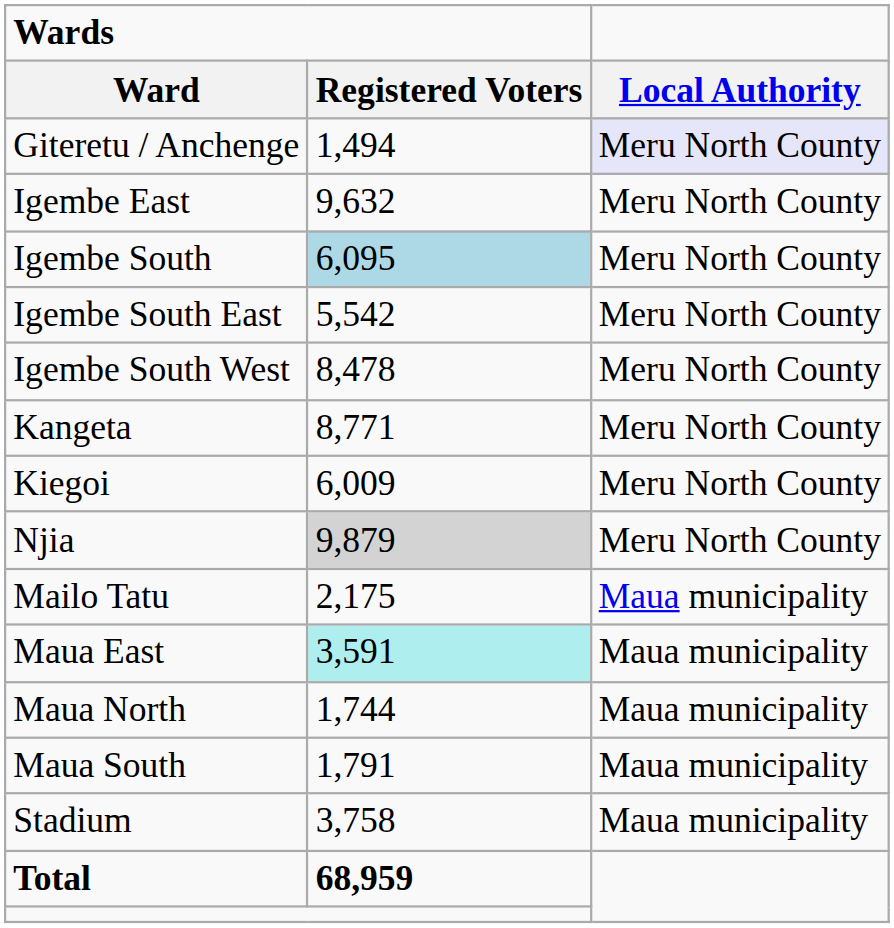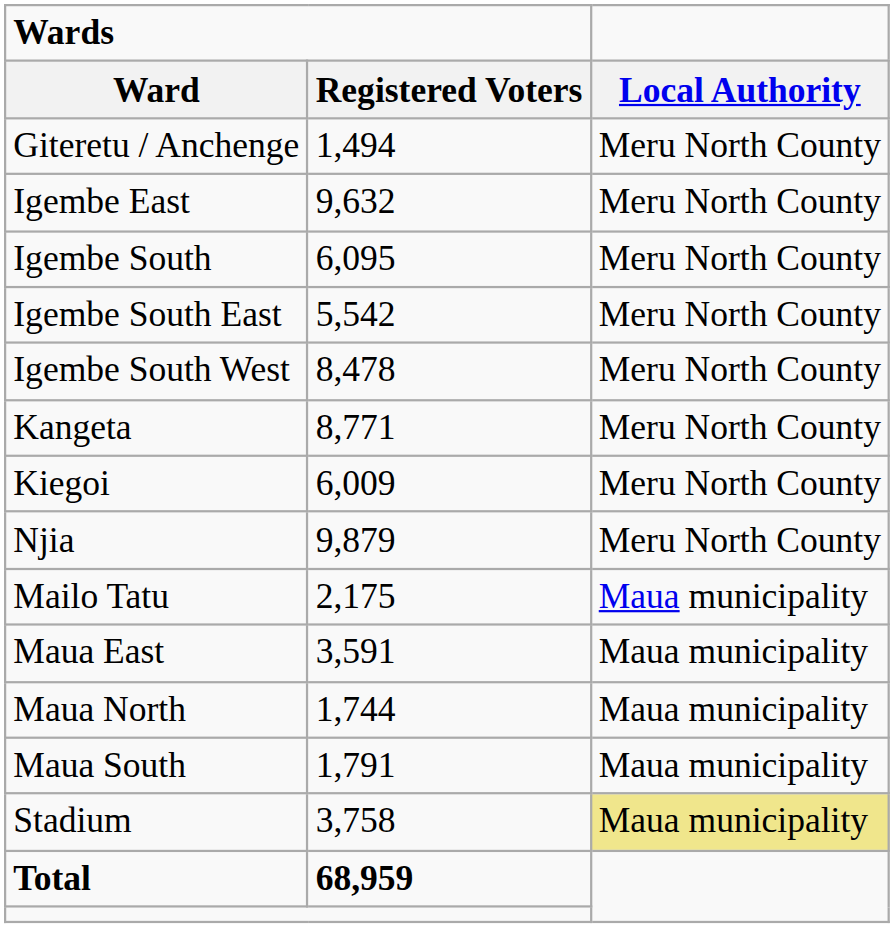Giteretu / Anchenge | Local Authority: lavender background -> no background
Igembe South | Wards / Registered Voters: lightblue background -> no background
Njia | Wards / Registered Voters: lightgrey background -> no background
Maua East | Wards / Registered Voters: paleturquoise background -> no background
Stadium | Local Authority: no background -> khaki background
